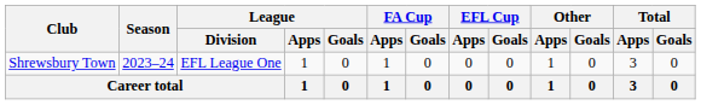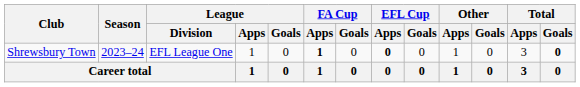Shrewsbury Town | FA Cup / Apps: normal -> bold
Shrewsbury Town | EFL Cup / Apps: normal -> bold
Shrewsbury Town | Total / Goals: normal -> bold
